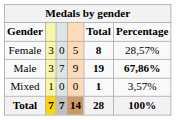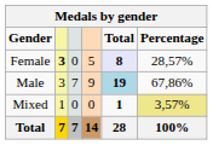Female | column 2: normal -> bold
Female | Total: no background -> lavender background
Male | Total: no background -> lightblue background
Male | Percentage: bold -> normal
Mixed | Percentage: no background -> khaki background
